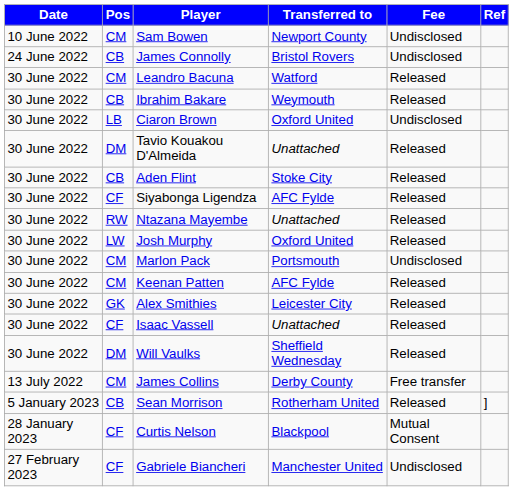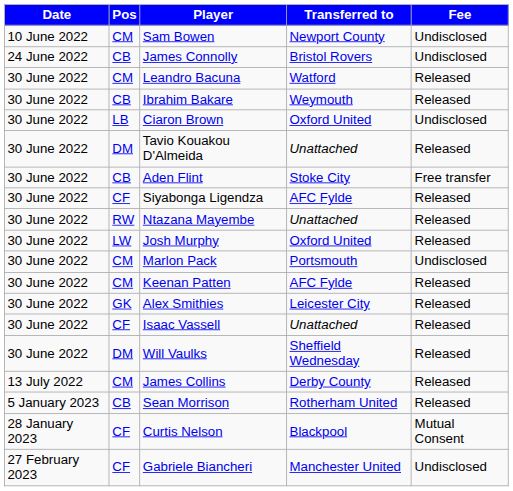- column: Ref | ]
Aden Flint | Fee: Released -> Free transfer
James Collins | Fee: Free transfer -> Released
